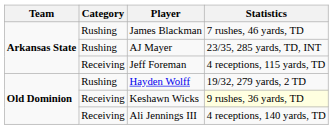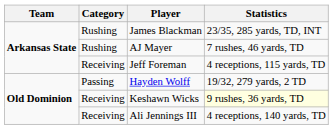James Blackman | Statistics: 7 rushes, 46 yards, TD -> 23/35, 285 yards, TD, INT
AJ Mayer | Statistics: 23/35, 285 yards, TD, INT -> 7 rushes, 46 yards, TD
Hayden Wolff | Category: Rushing -> Passing
